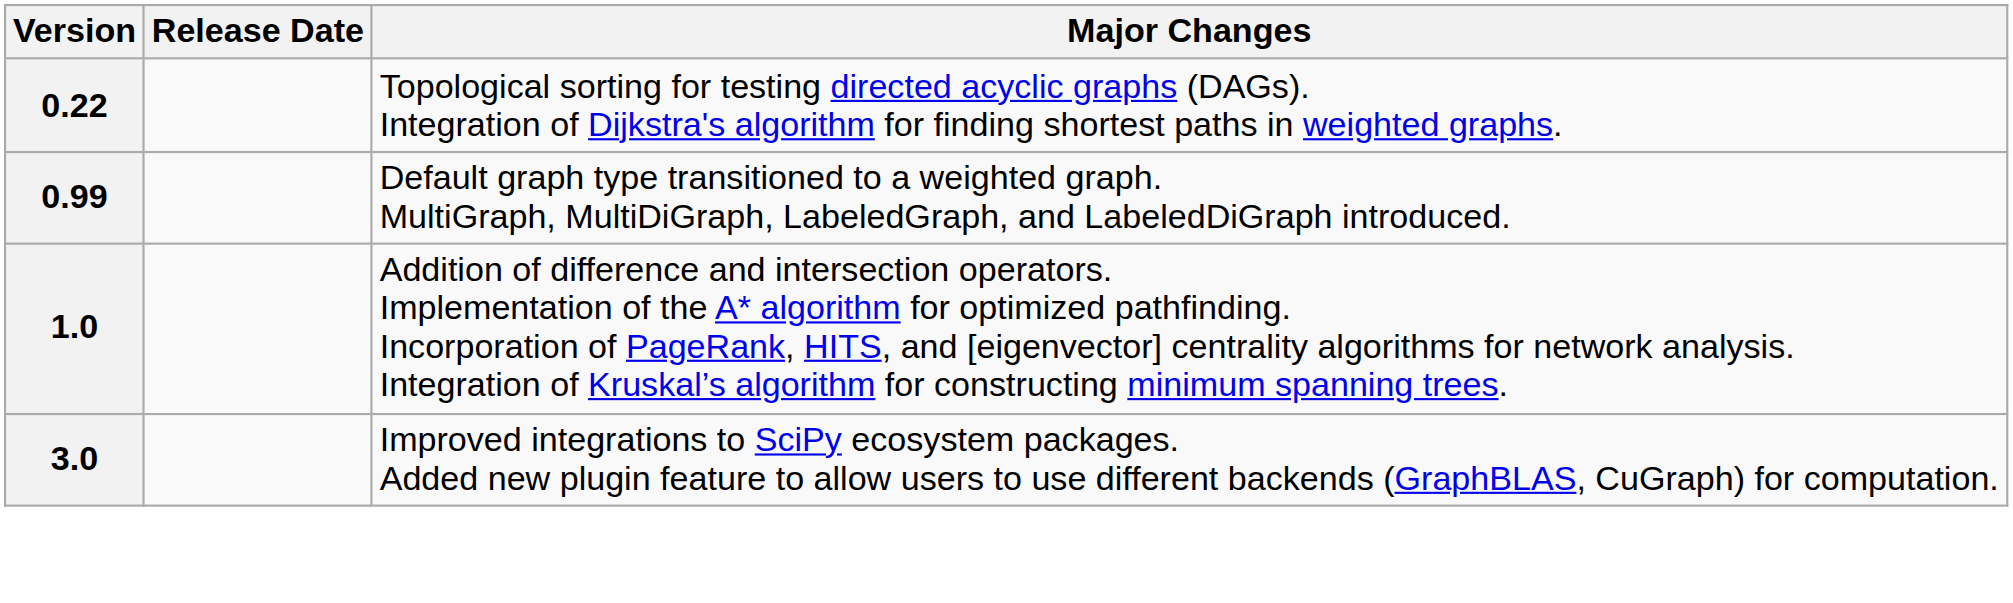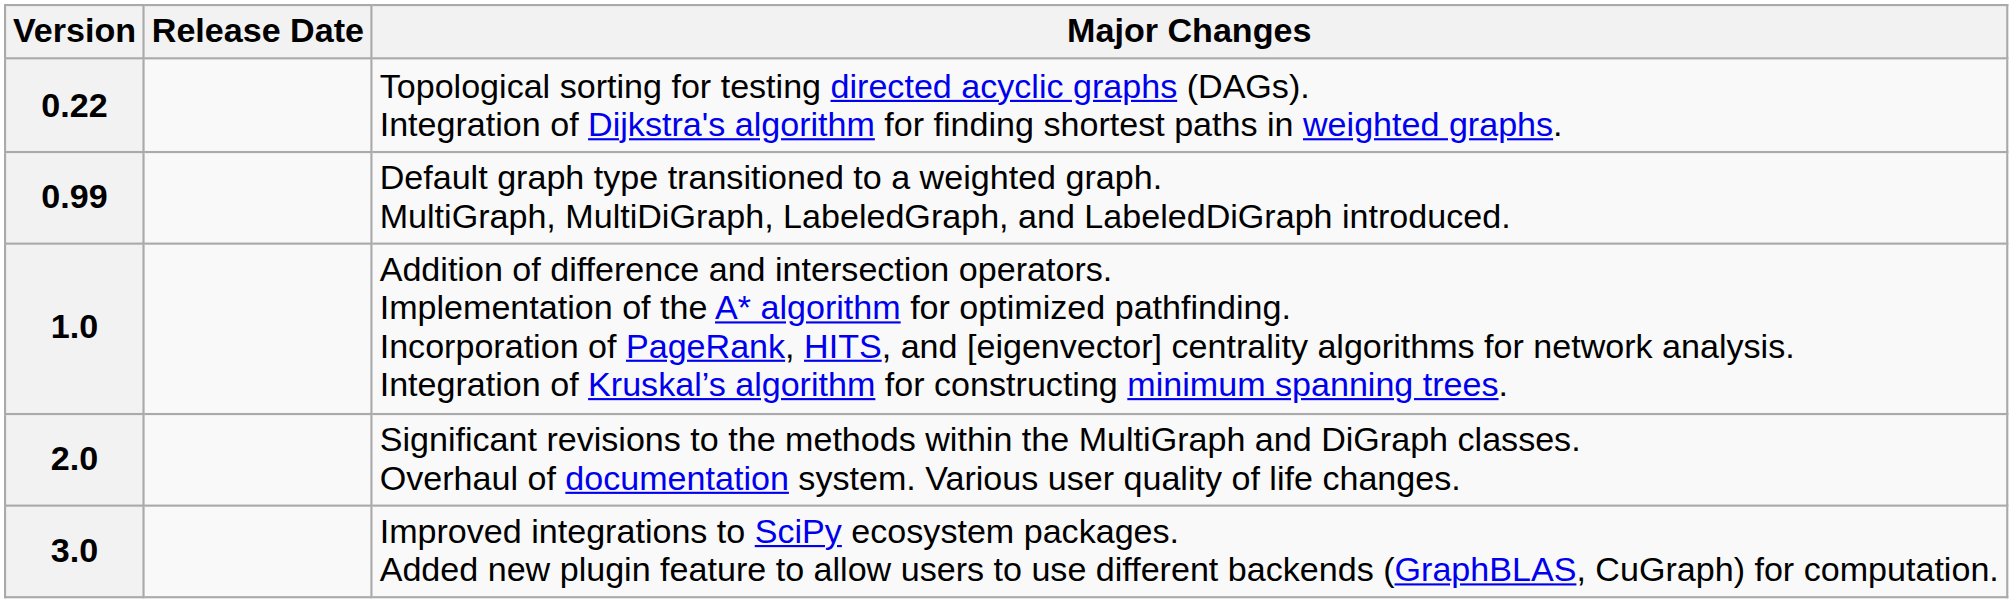+ row: 2.0 | Significant revisions to the methods within the MultiGraph and DiGraph classes. Overhaul of documentation system. Various user quality of life changes.
